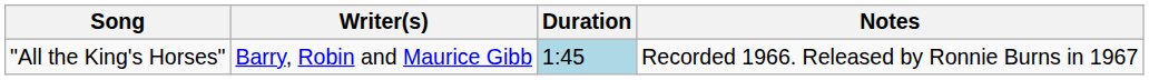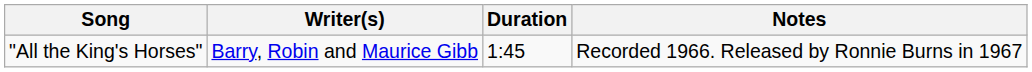row 2 | Duration: lightblue background -> no background
